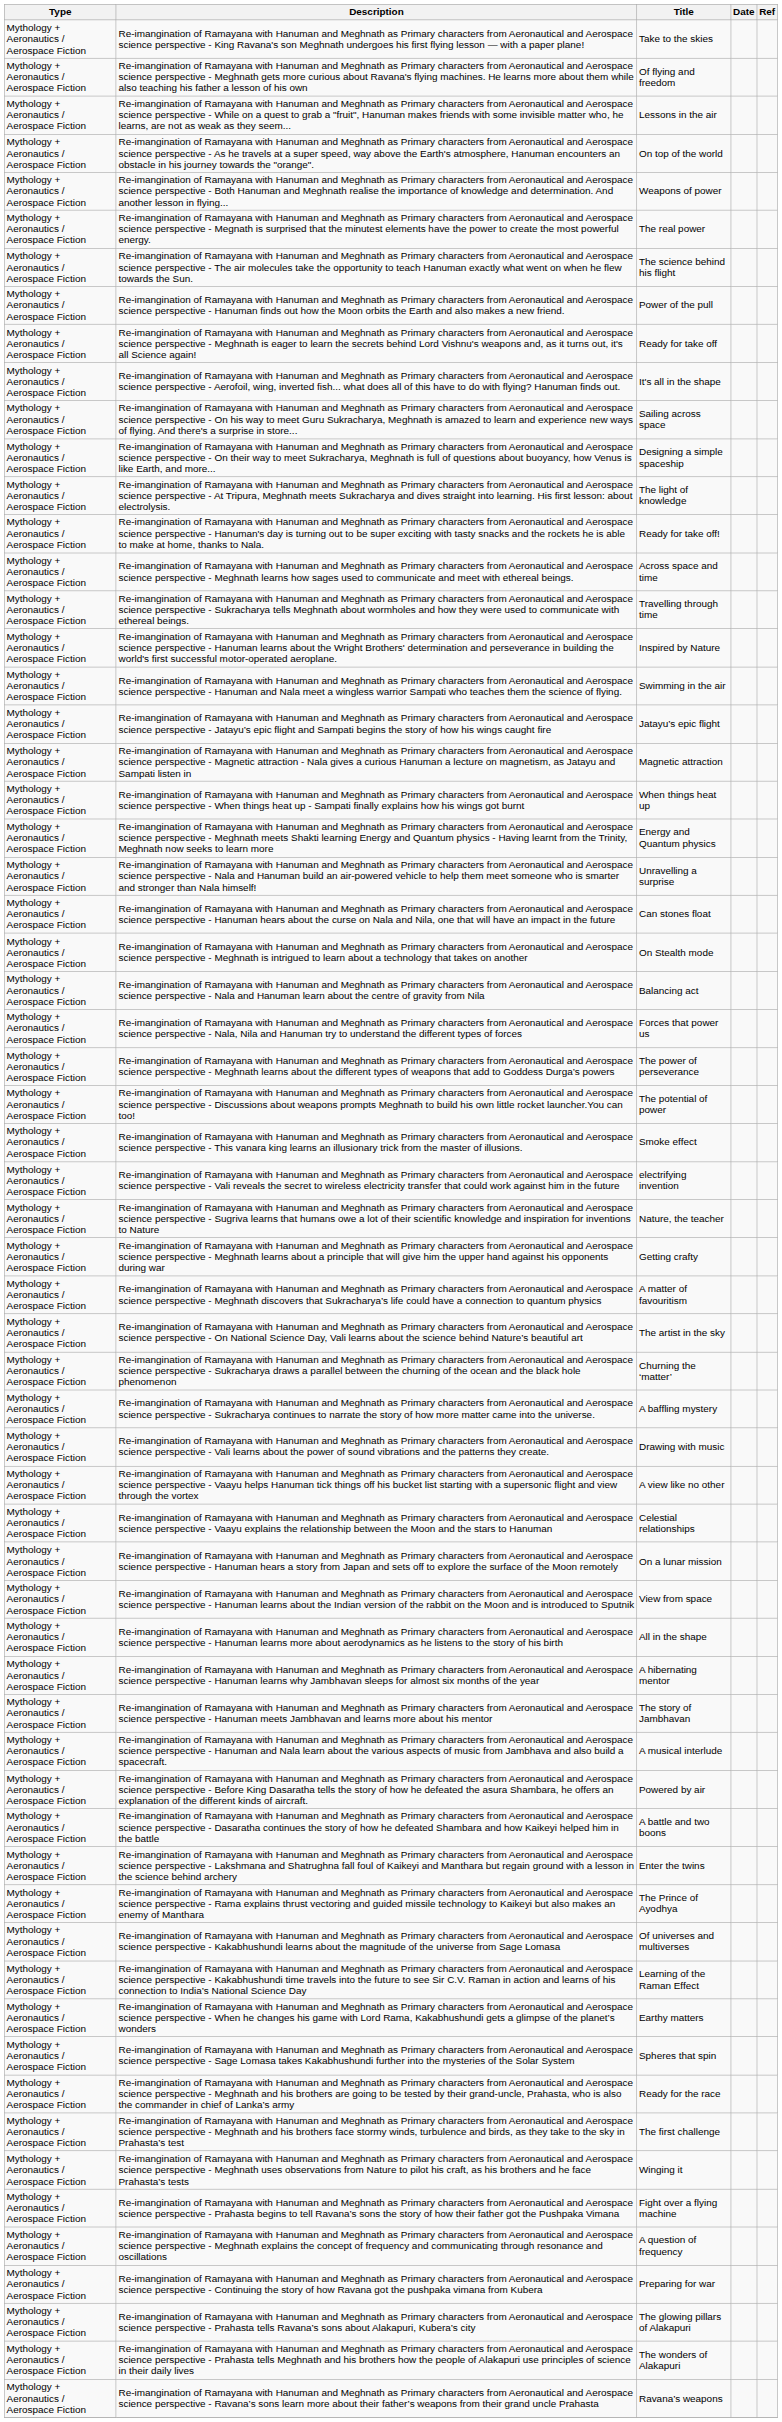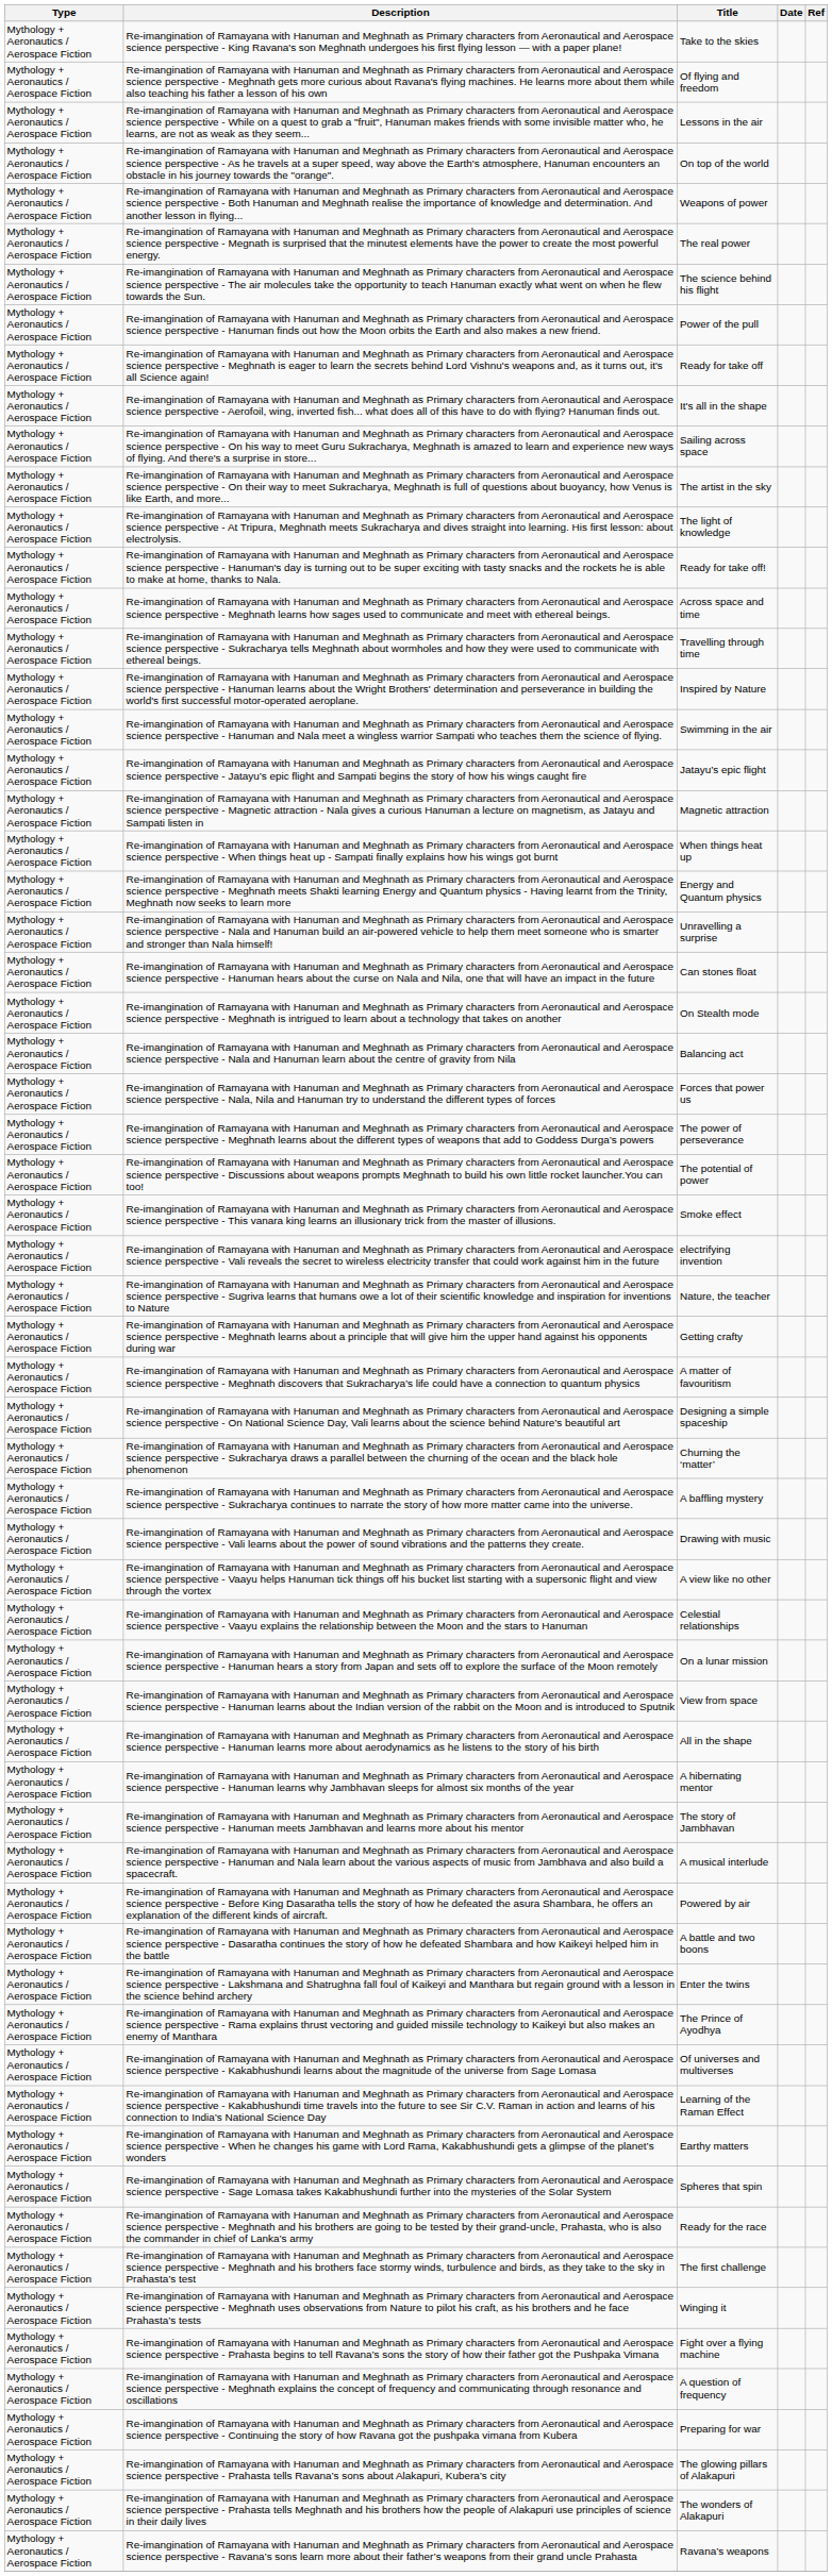row 13 | Title: Designing a simple spaceship -> The artist in the sky
row 36 | Title: The artist in the sky -> Designing a simple spaceship
